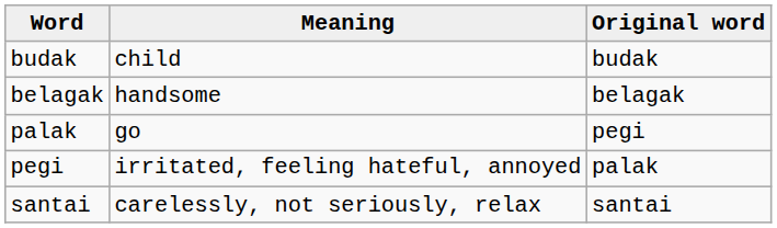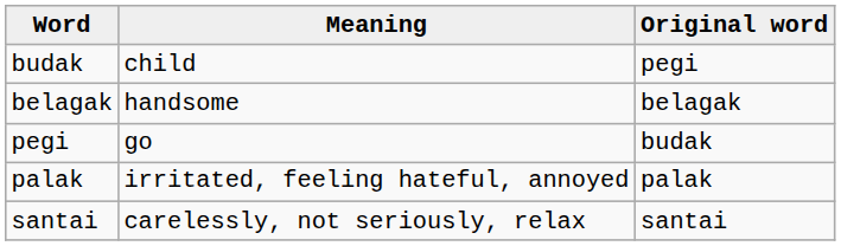row 2 | Original word: budak -> pegi
row 4 | Word: palak -> pegi
row 4 | Original word: pegi -> budak
row 5 | Word: pegi -> palak
